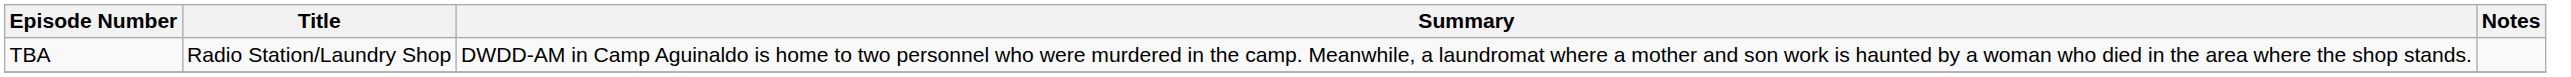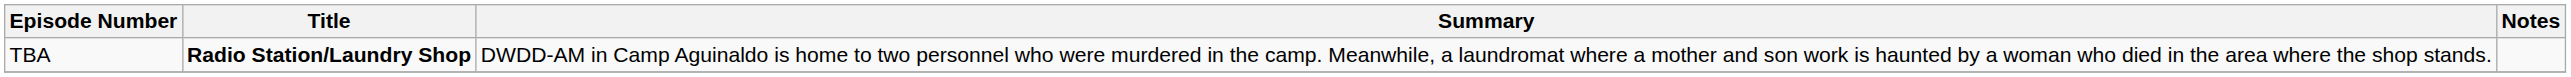TBA | Title: normal -> bold
